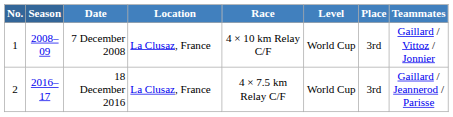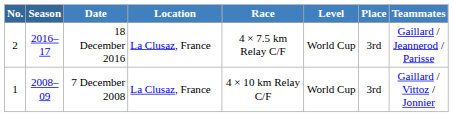rows swapped: 7 December 2008 <-> 18 December 2016
